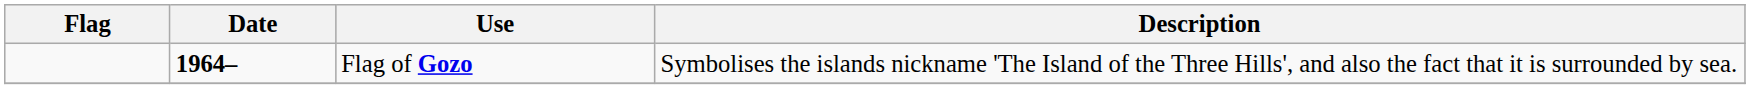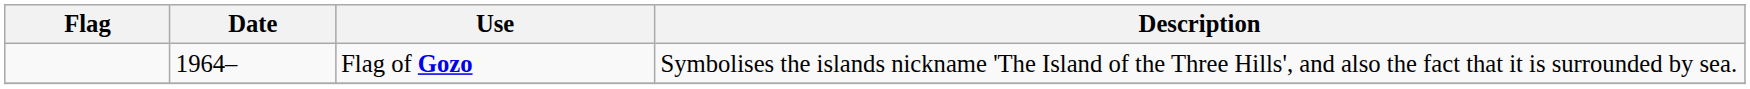Flag of Gozo | Date: bold -> normal
